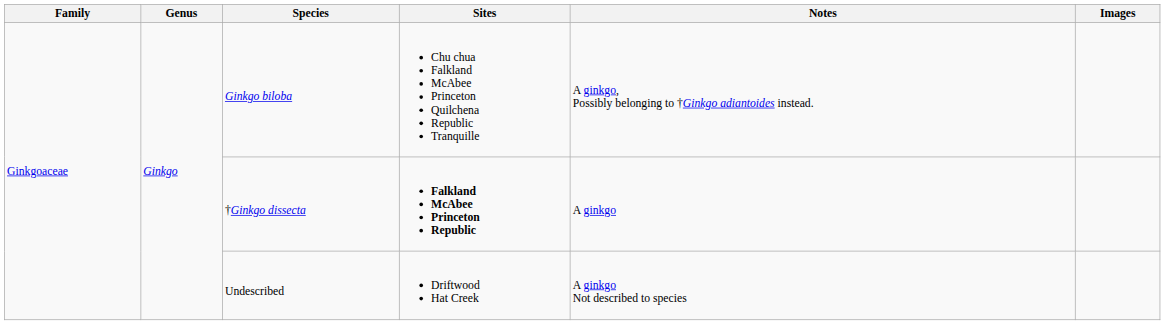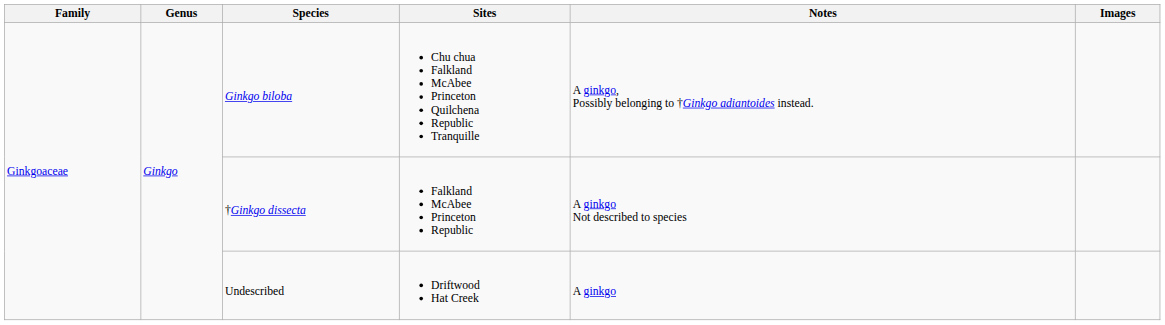†Ginkgo dissecta | Sites: bold -> normal
†Ginkgo dissecta | Notes: A ginkgo -> A ginkgo Not described to species
Undescribed | Notes: A ginkgo Not described to species -> A ginkgo
